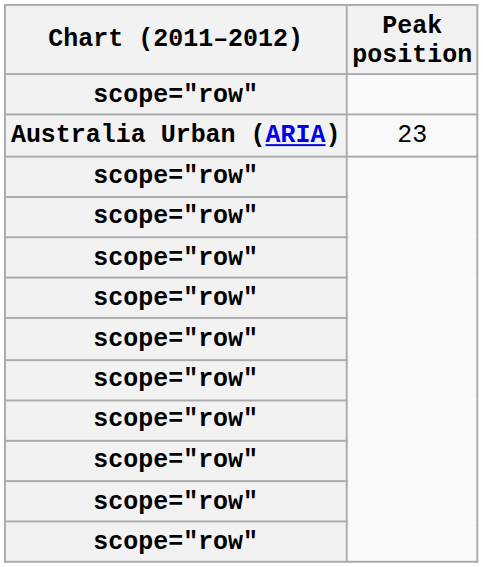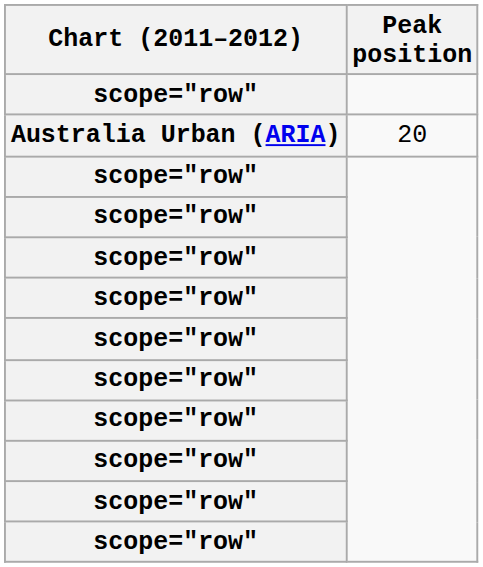Australia Urban (ARIA) | Peak position: 23 -> 20
